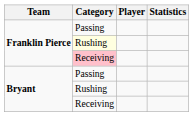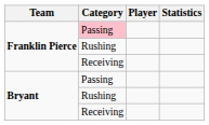Franklin Pierce / Passing | Category: no background -> pink background
Franklin Pierce / Rushing | Category: lightyellow background -> no background
Franklin Pierce / Receiving | Category: pink background -> no background
